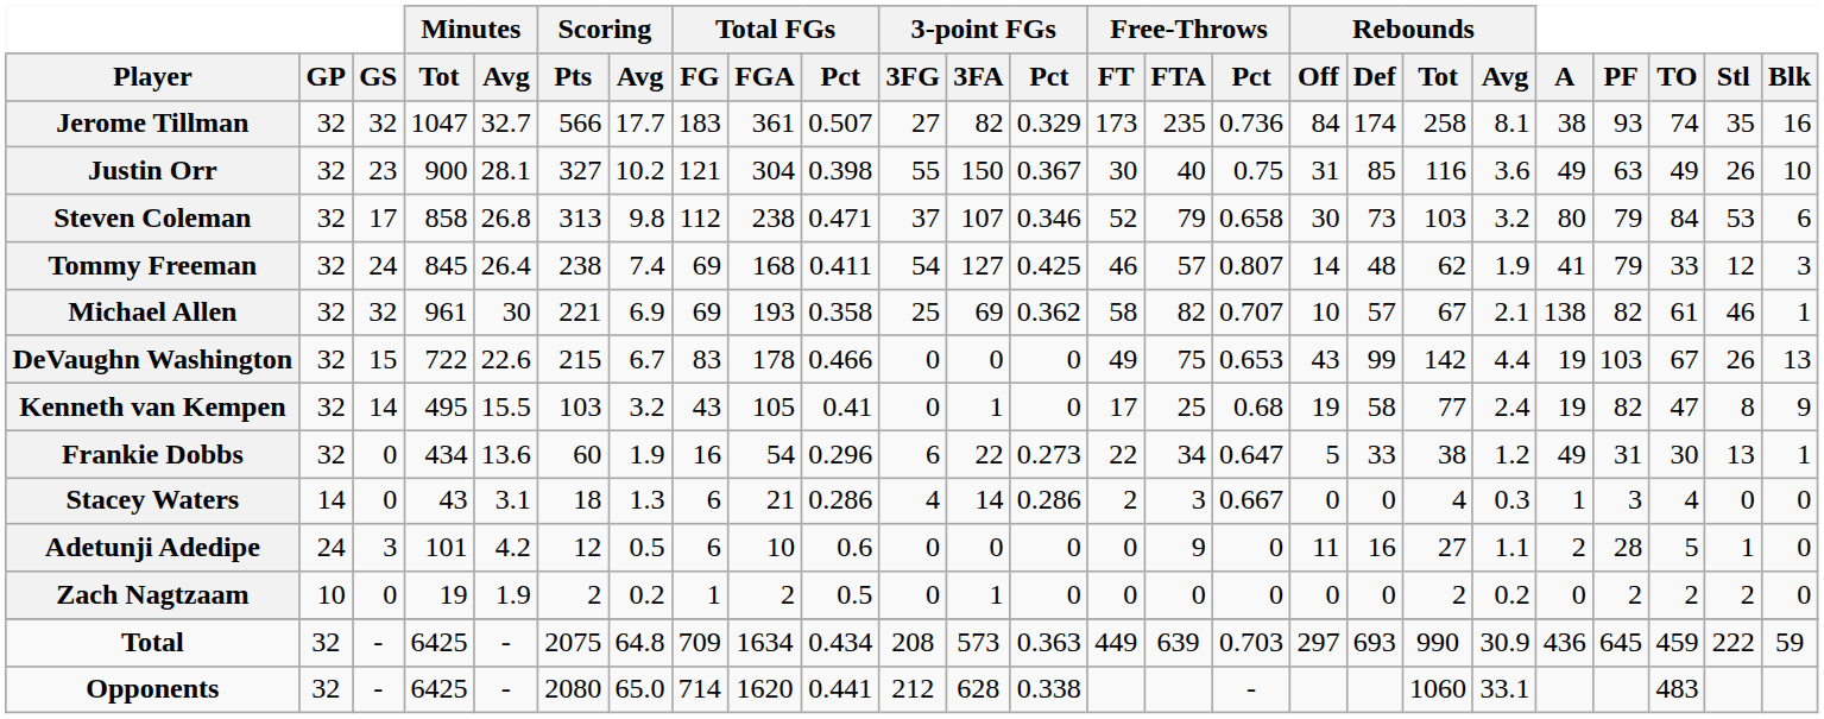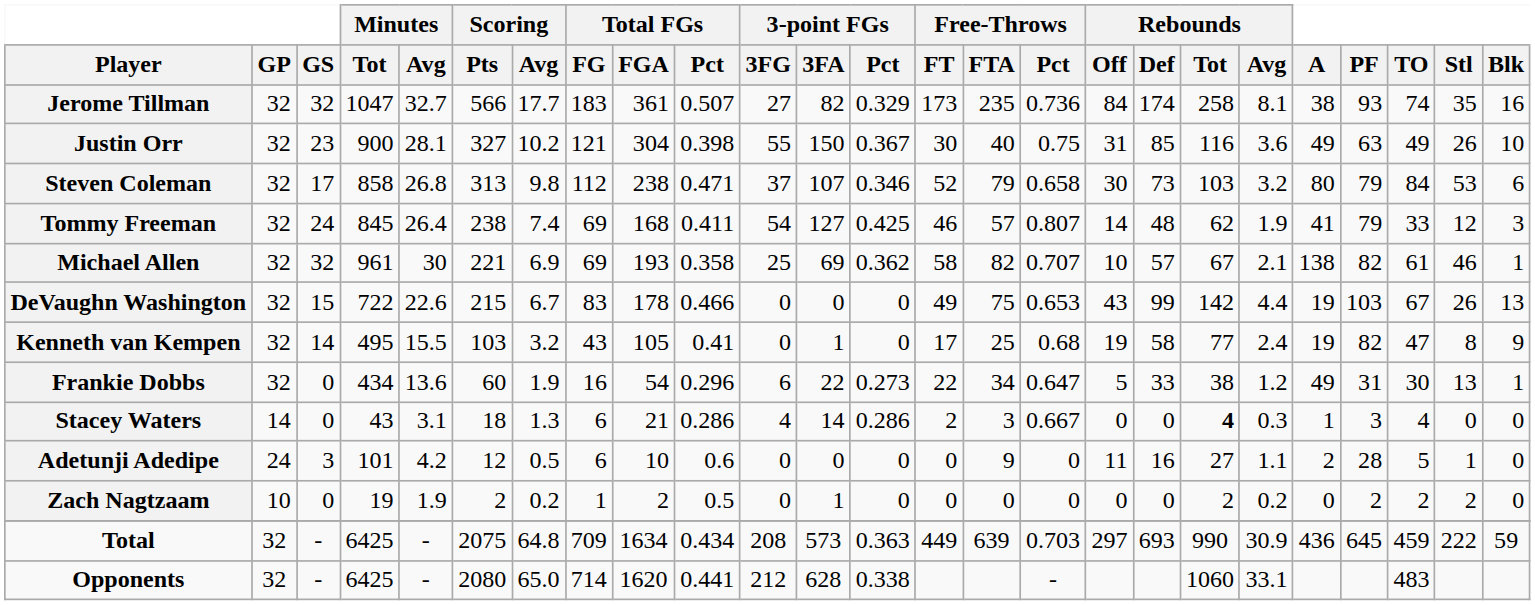Stacey Waters | Rebounds / Tot: normal -> bold
